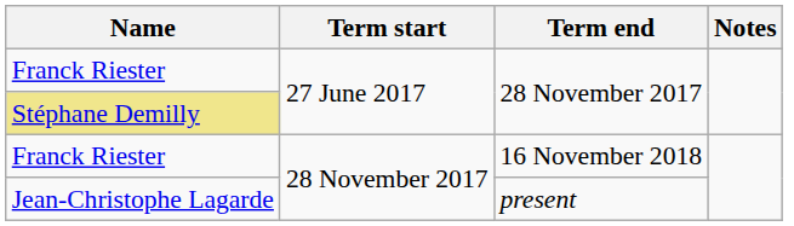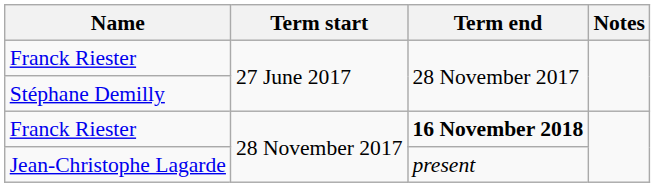Stéphane Demilly | Name: khaki background -> no background
Franck Riester / 16 November 2018 | Term end: normal -> bold
